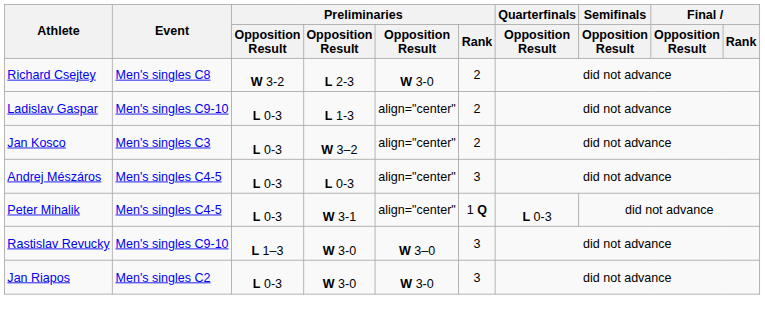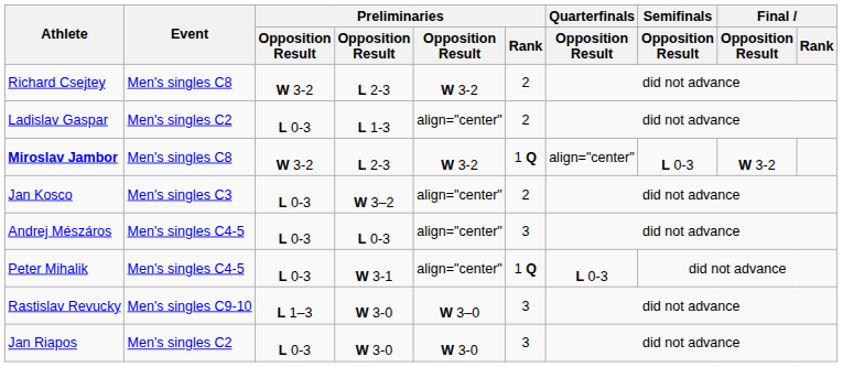Richard Csejtey | column 5: W 3-0 -> W 3-2
Ladislav Gaspar | Event: Men's singles C9-10 -> Men's singles C2
+ row: Miroslav Jambor | Men's singles C8 | W 3-2 | L 2-3 | W 3-2 | 1 Q | align="center" | L 0-3 | W 3-2
